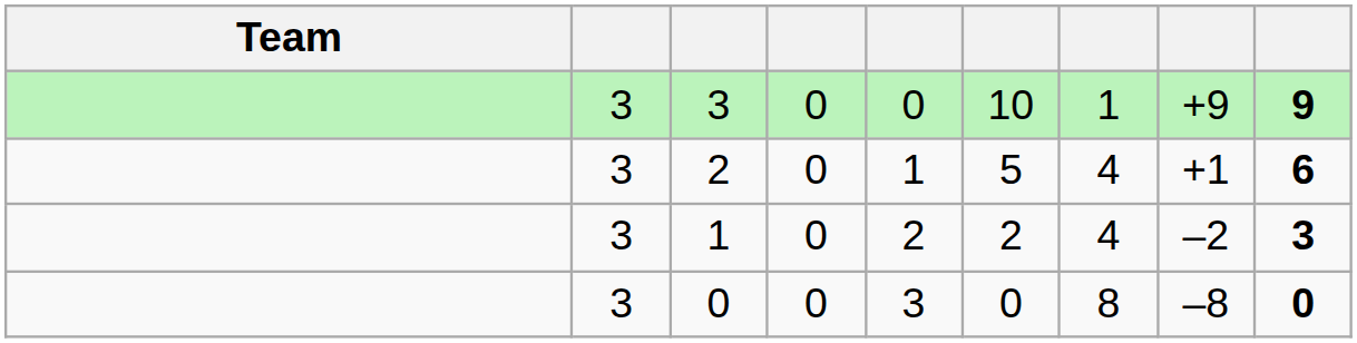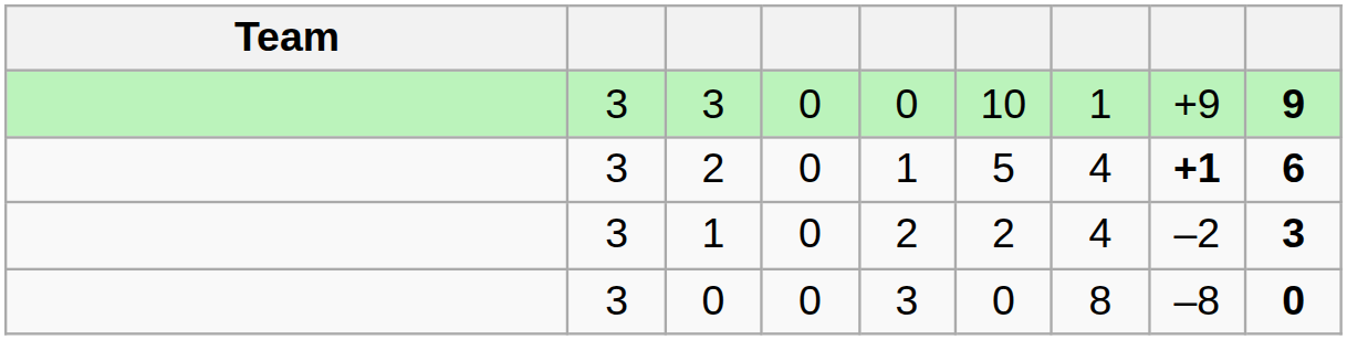row 3 | column 8: normal -> bold
